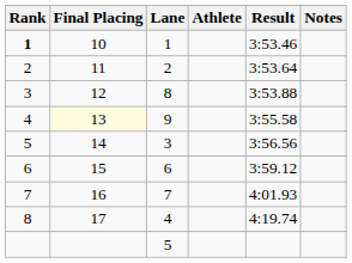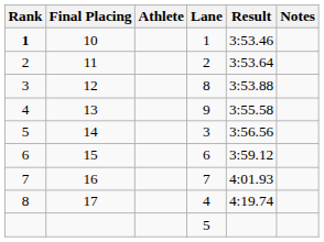columns swapped: Lane <-> Athlete
row 5 | Final Placing: lightyellow background -> no background
